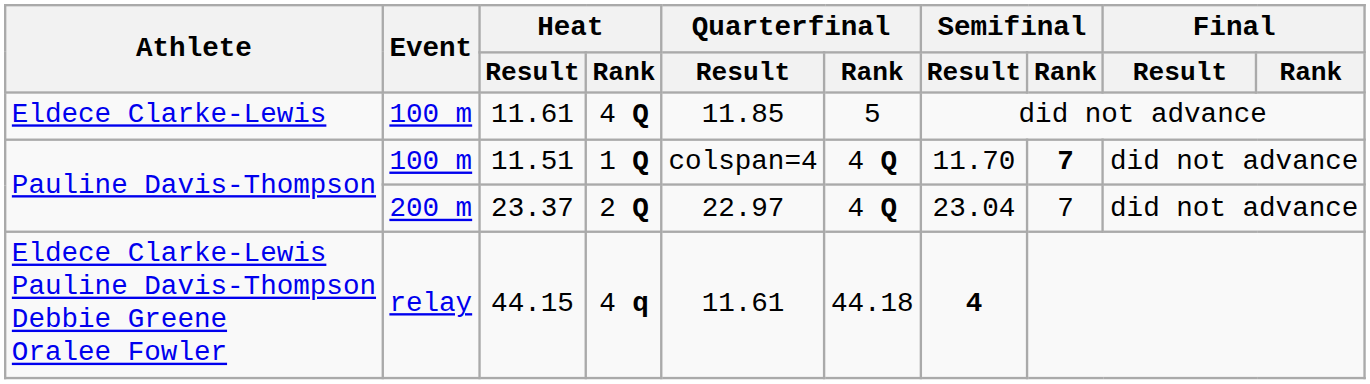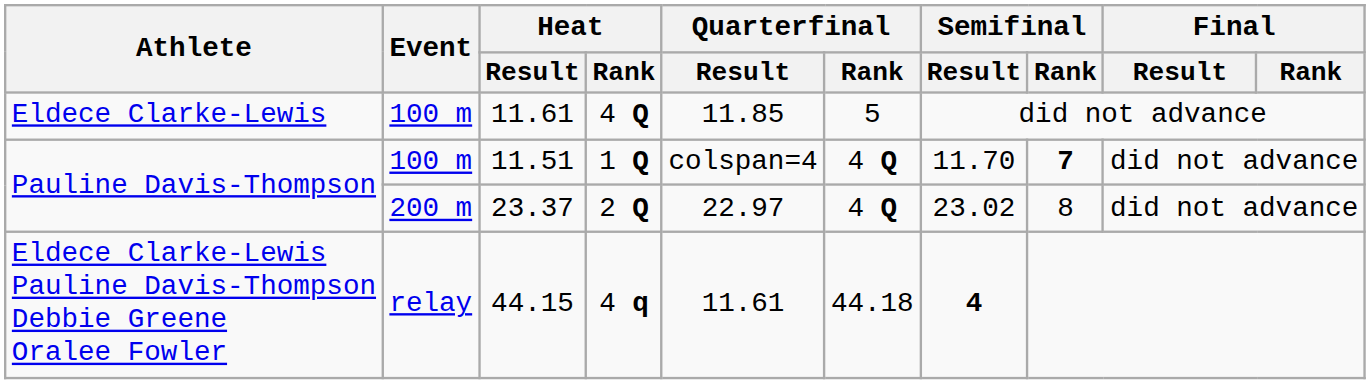23.37 | Semifinal / Result: 23.04 -> 23.02
23.37 | Semifinal / Rank: 7 -> 8
